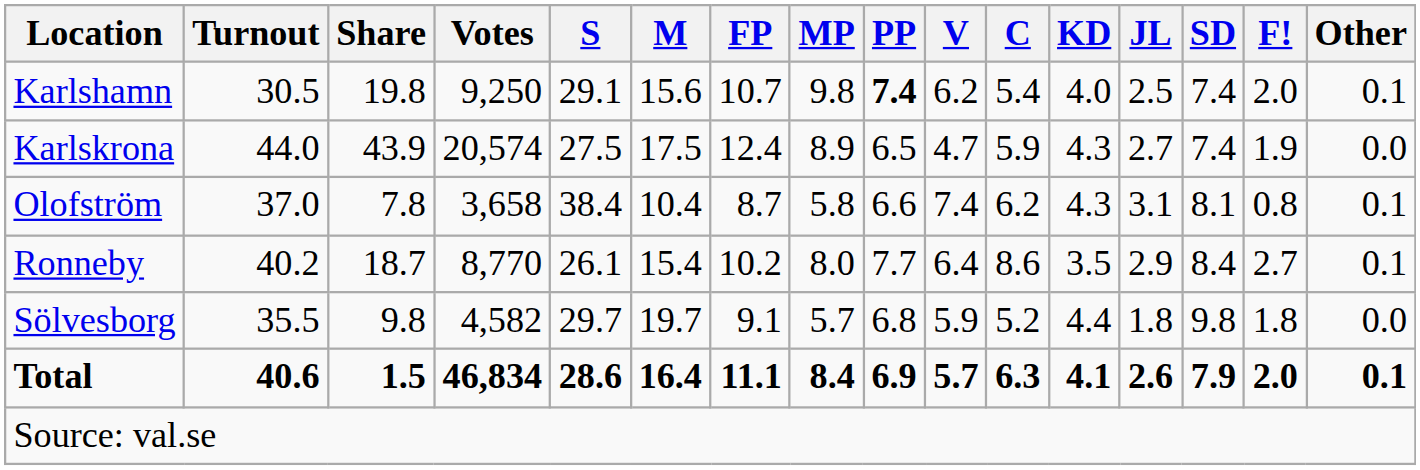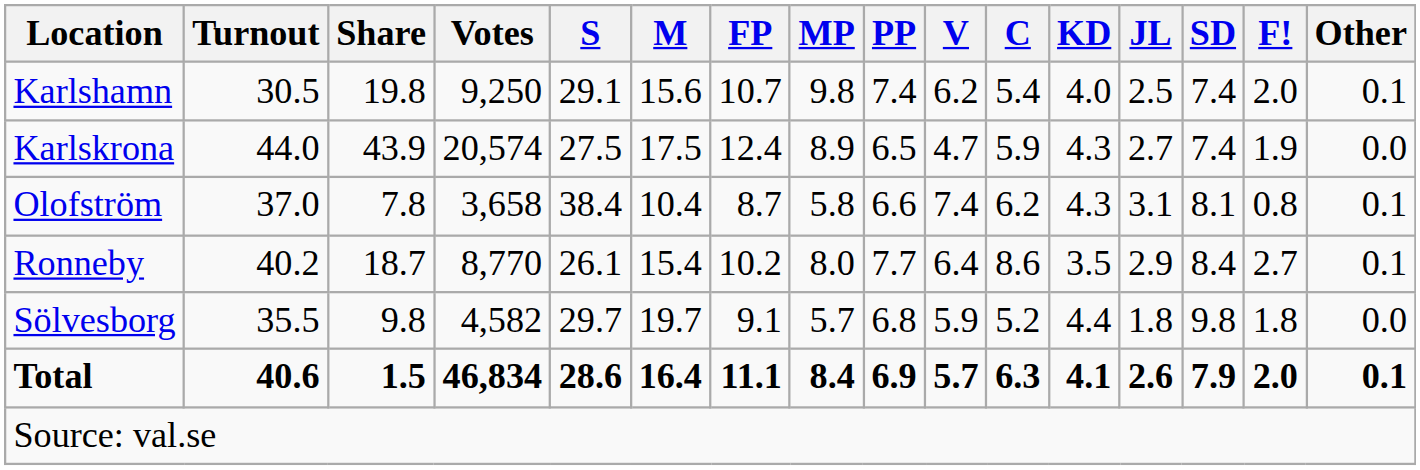Karlshamn | PP: bold -> normal
